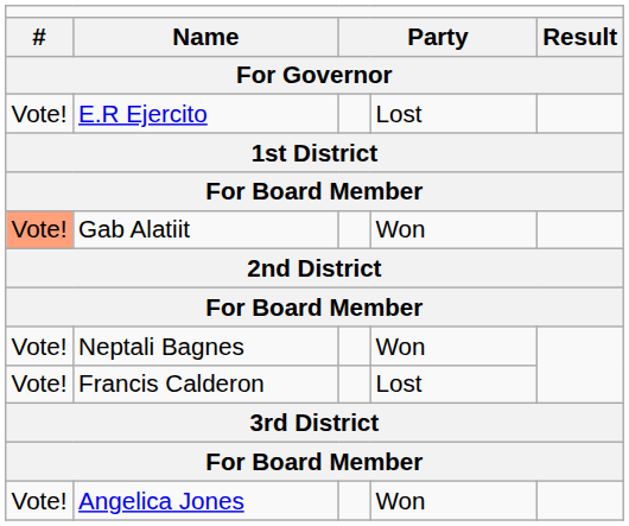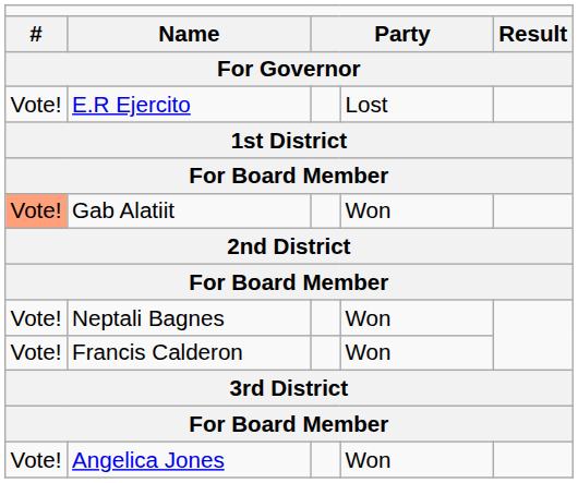Francis Calderon | column 4: Lost -> Won
